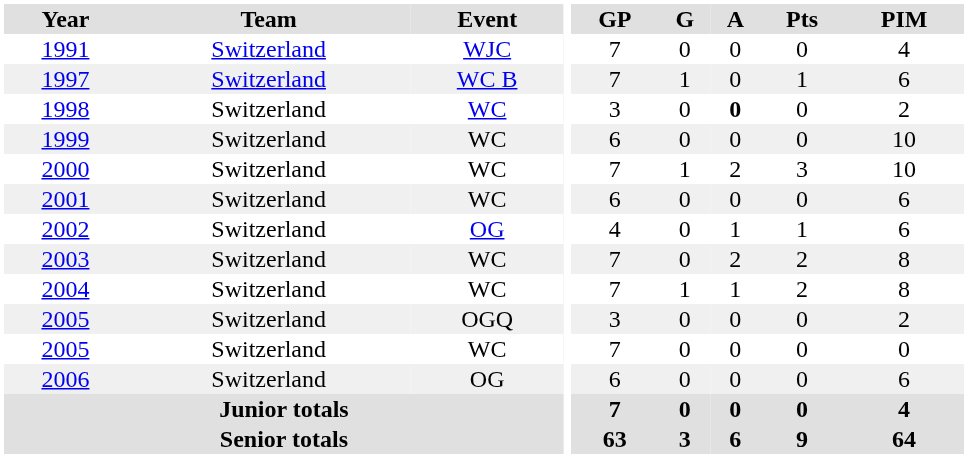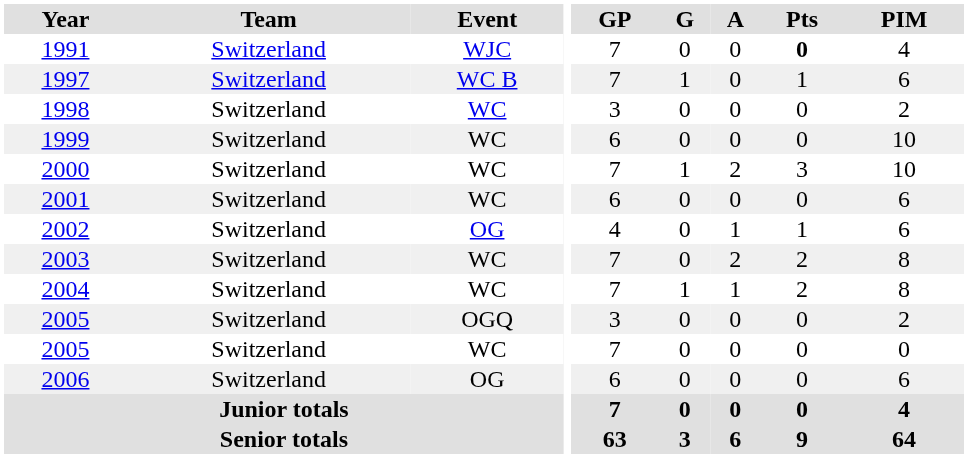1991 | Pts: normal -> bold
1998 | A: bold -> normal
